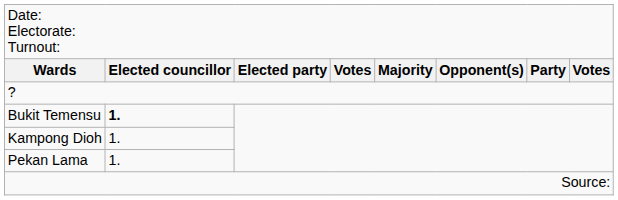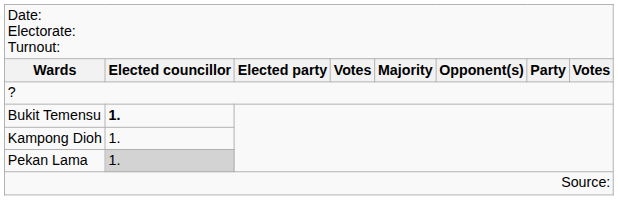Pekan Lama | column 2: no background -> lightgrey background
